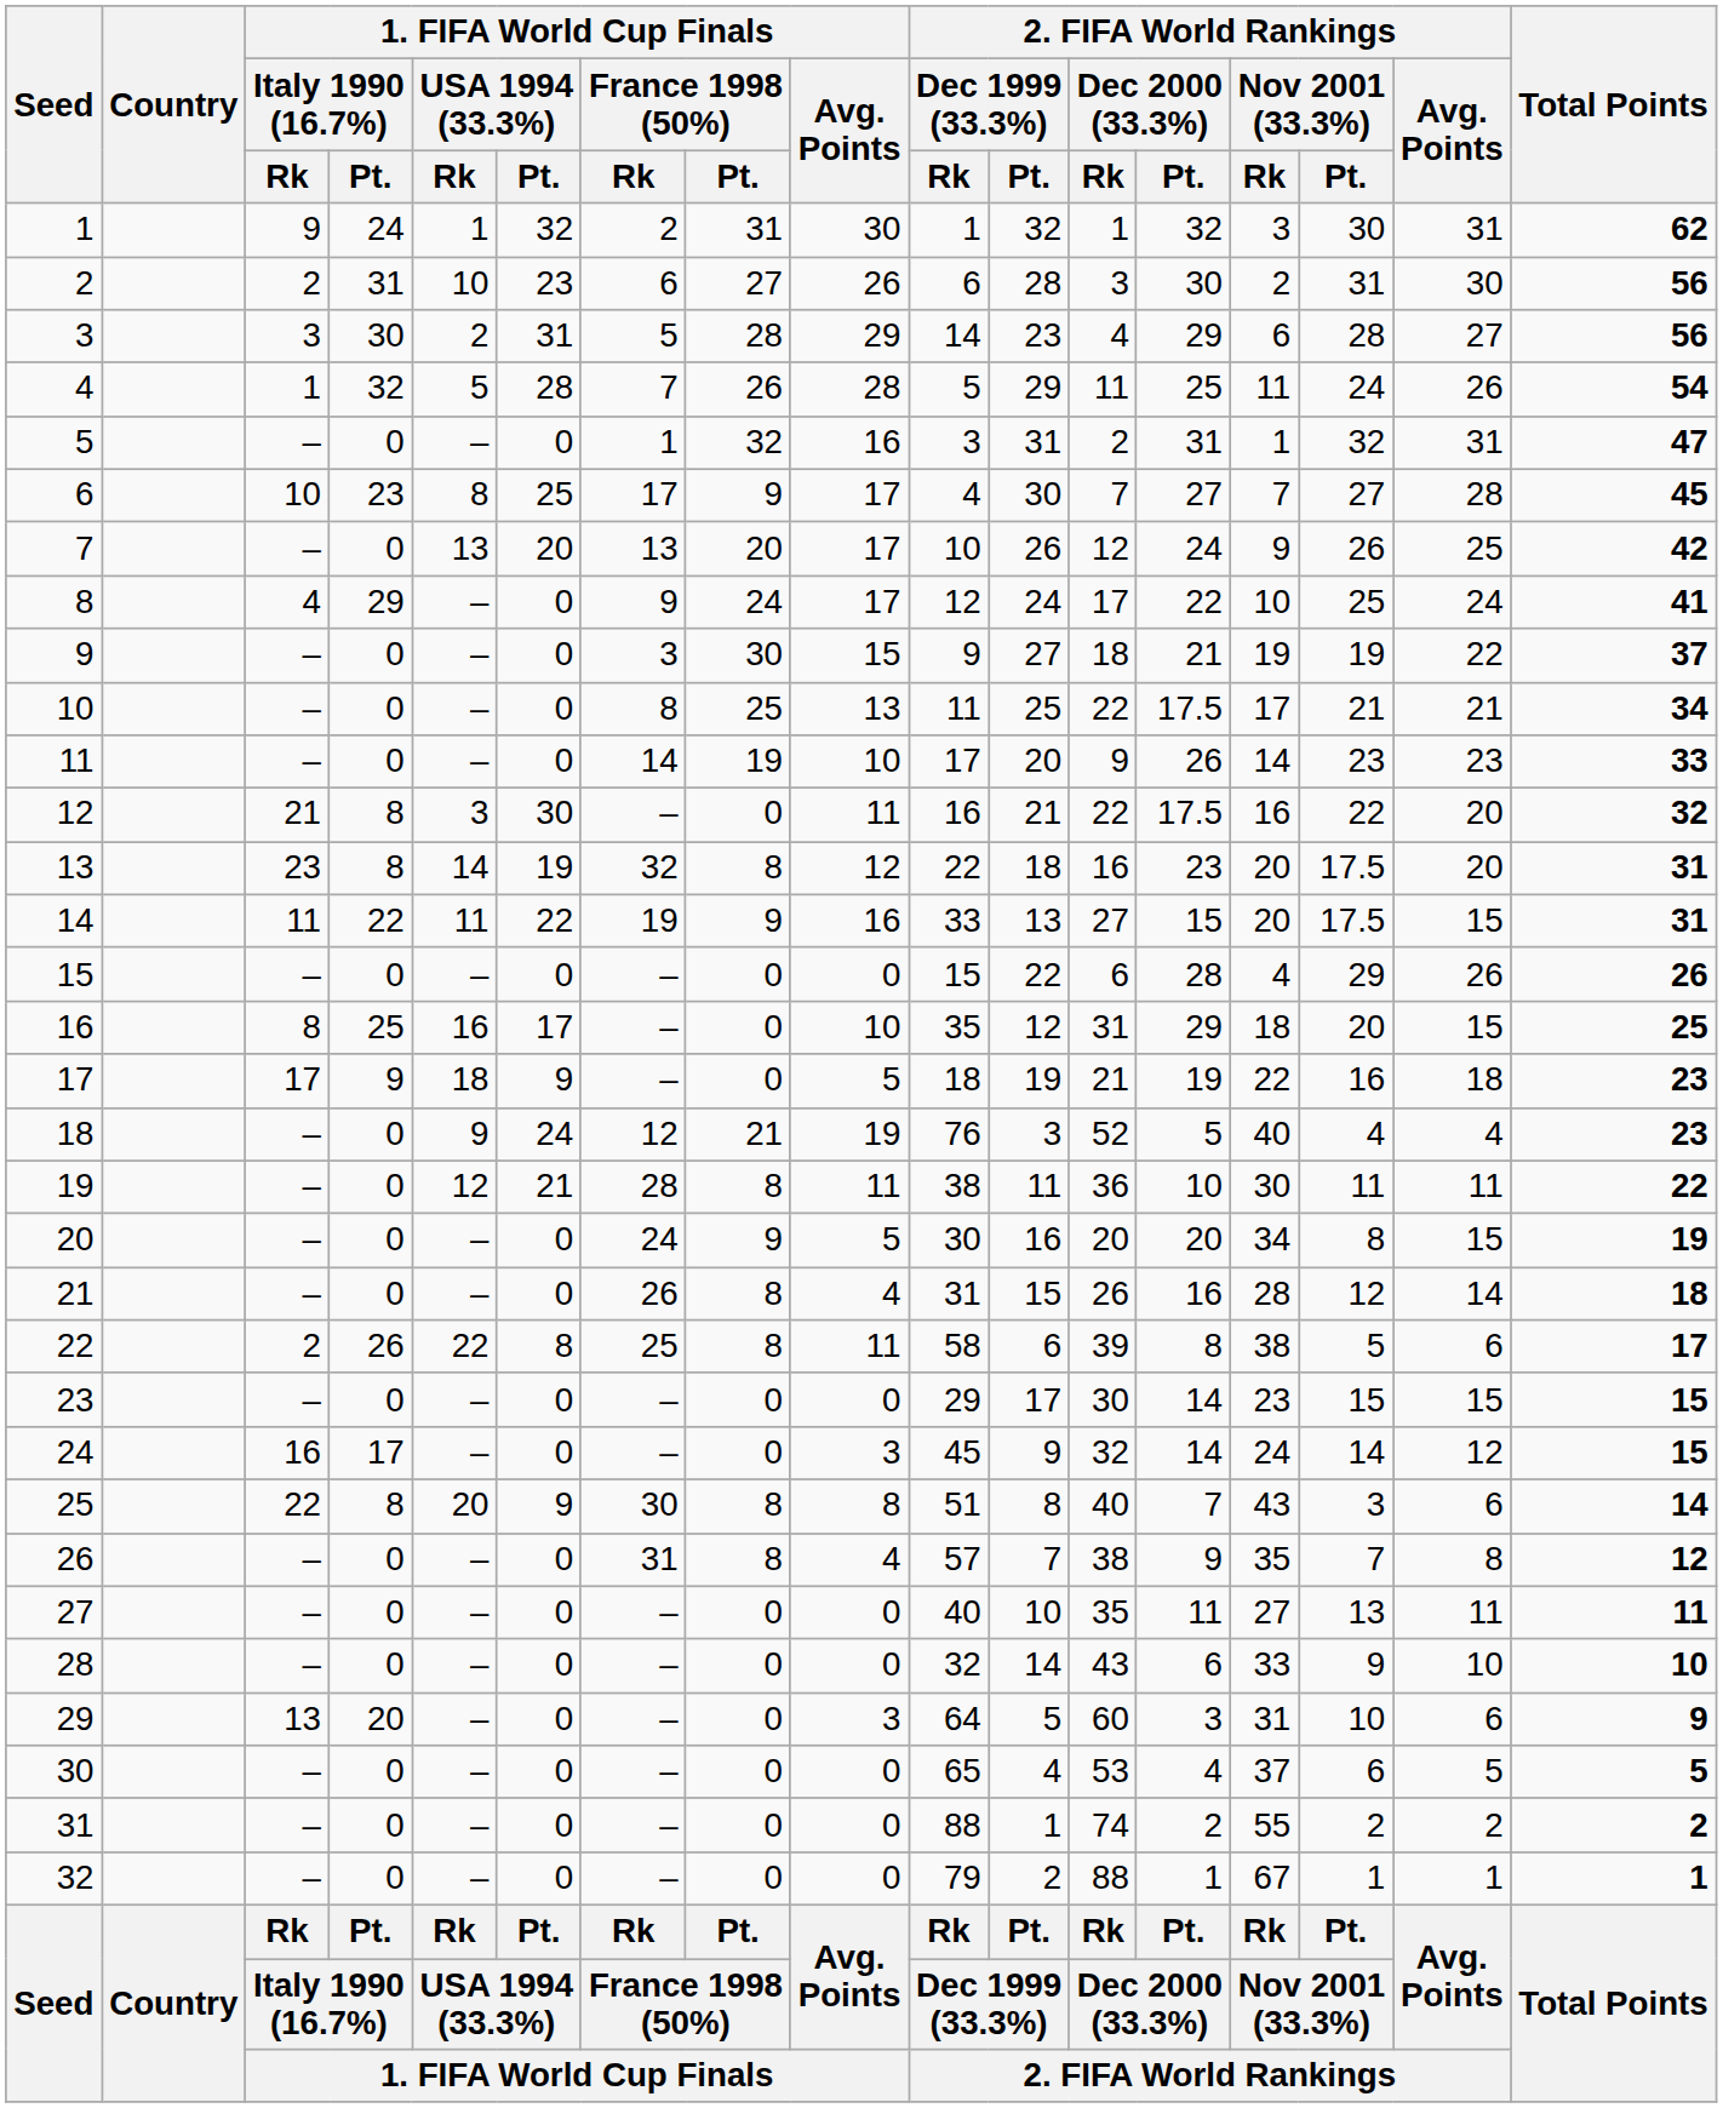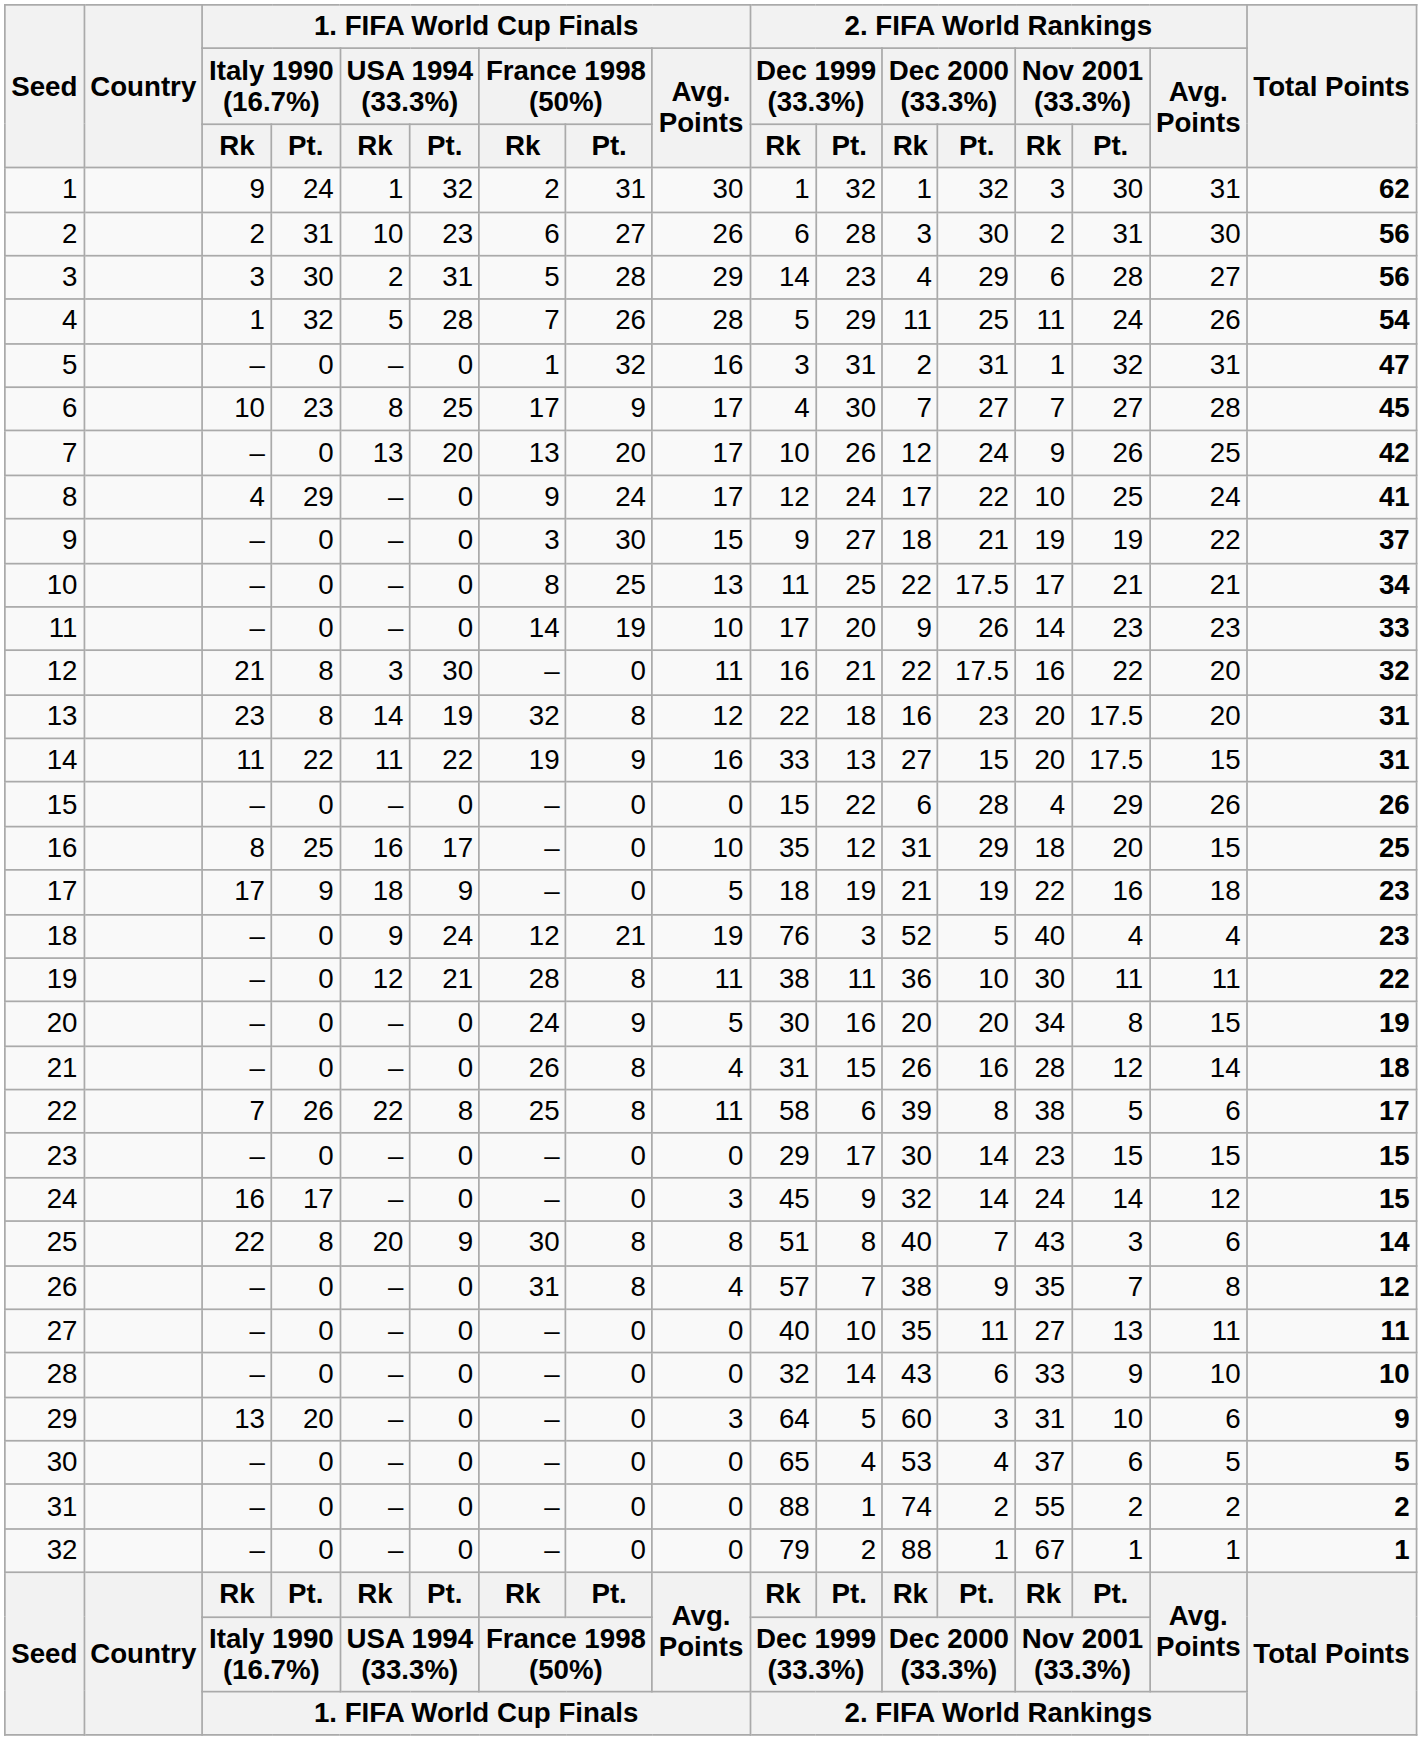row 25 | 1. FIFA World Cup Finals / Italy 1990 (16.7%) / Rk: 2 -> 7
